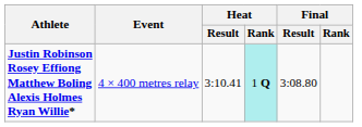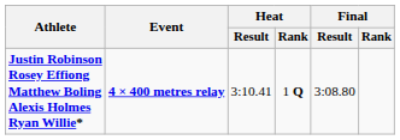row 3 | Event: normal -> bold
row 3 | Heat / Rank: paleturquoise background -> no background
